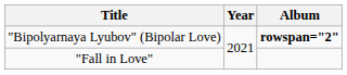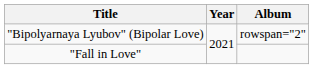"Bipolyarnaya Lyubov" (Bipolar Love) | Album: bold -> normal
